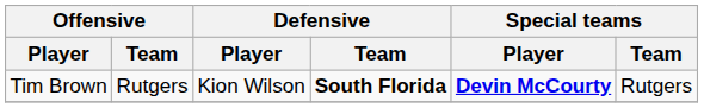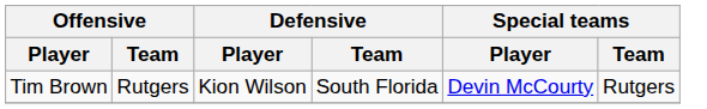Tim Brown | Defensive / Team: bold -> normal
Tim Brown | Special teams / Player: bold -> normal
